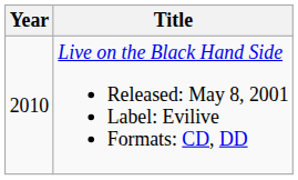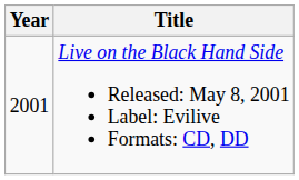row 2 | Year: 2010 -> 2001
